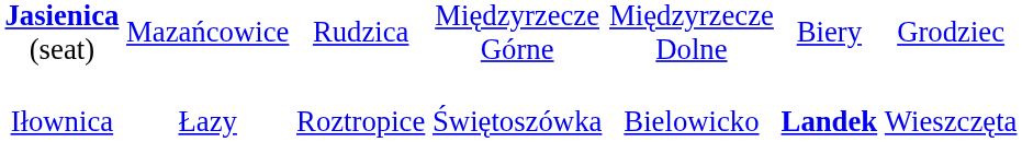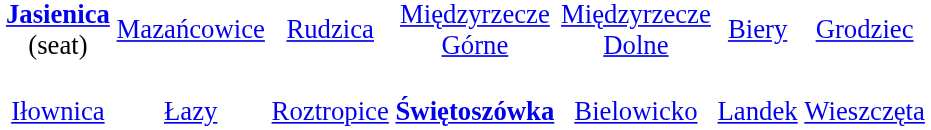Iłownica | column 4: normal -> bold
Iłownica | column 6: bold -> normal
